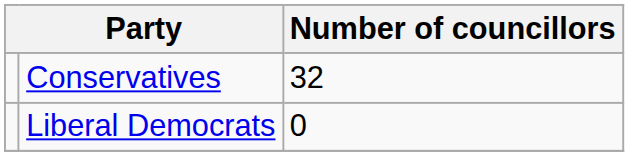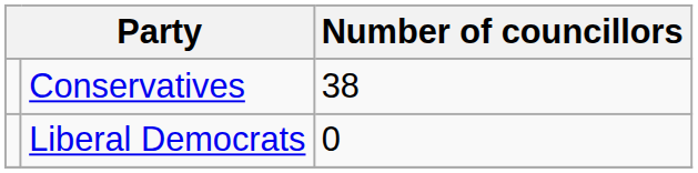Conservatives | Number of councillors: 32 -> 38
